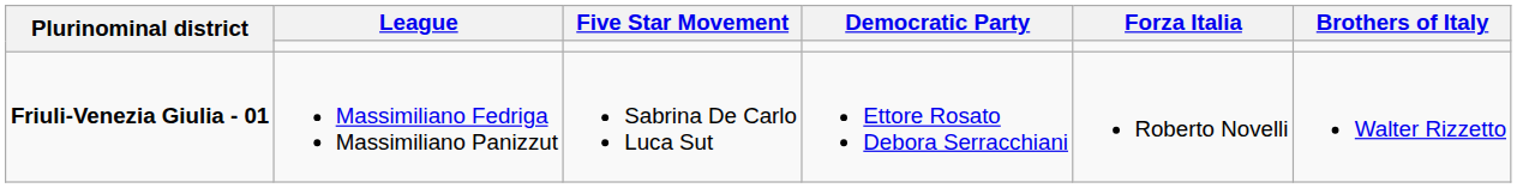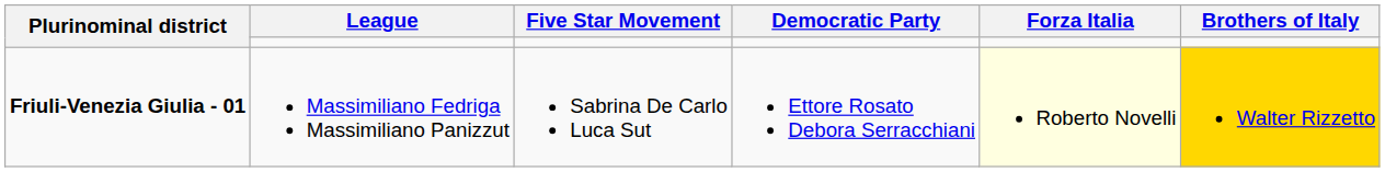Friuli-Venezia Giulia - 01 | Forza Italia: no background -> lightyellow background
Friuli-Venezia Giulia - 01 | Brothers of Italy: no background -> gold background
